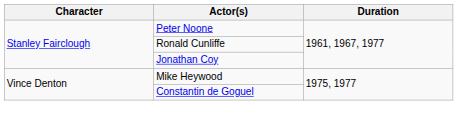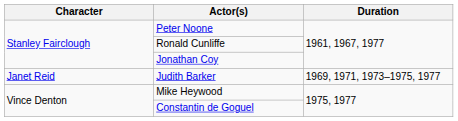+ row: Janet Reid | Judith Barker | 1969, 1971, 1973–1975, 1977
